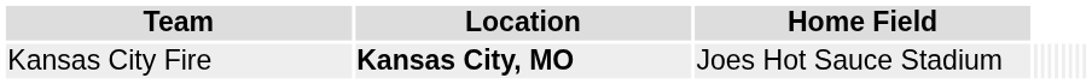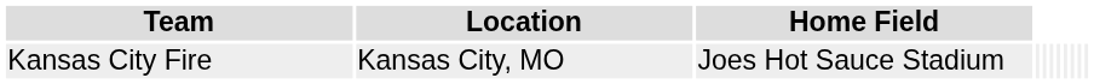Kansas City Fire | Location: bold -> normal
